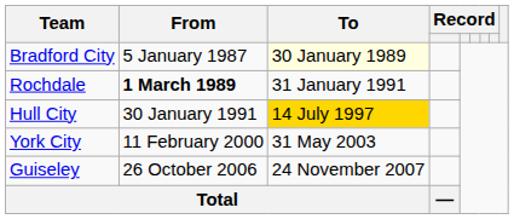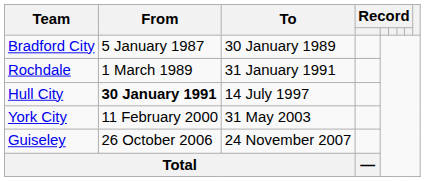Bradford City | To: lightyellow background -> no background
Rochdale | From: bold -> normal
Hull City | From: normal -> bold
Hull City | To: gold background -> no background
